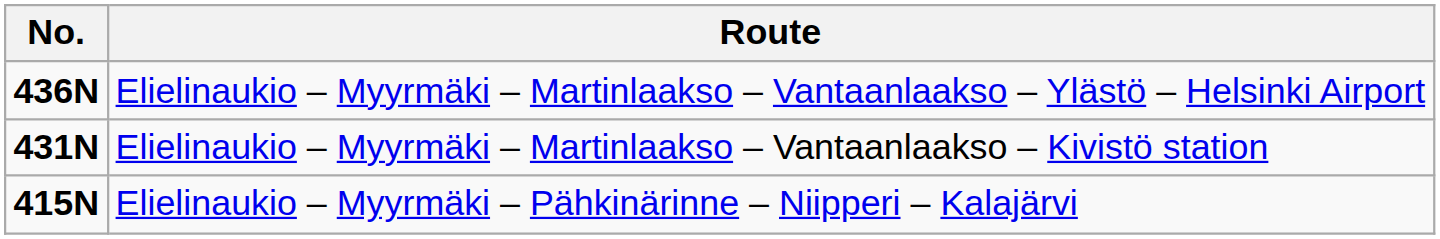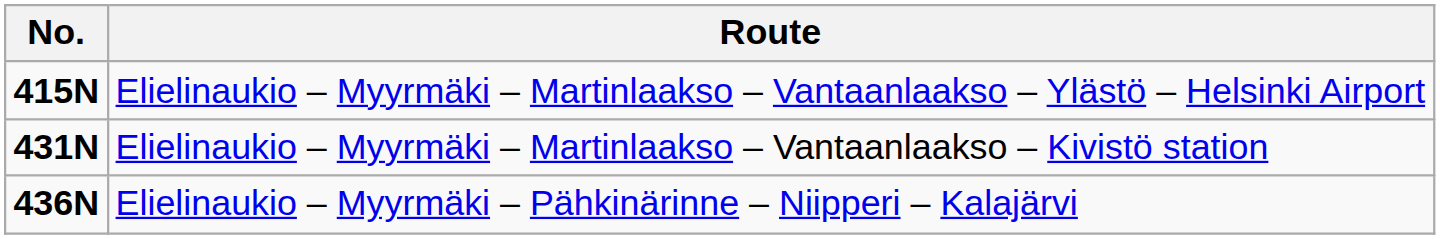row 2 | No.: 436N -> 415N
row 4 | No.: 415N -> 436N
